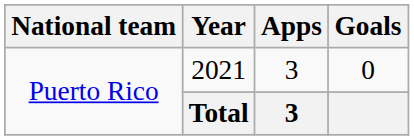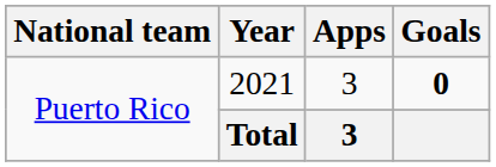Puerto Rico / 2021 | Goals: normal -> bold
